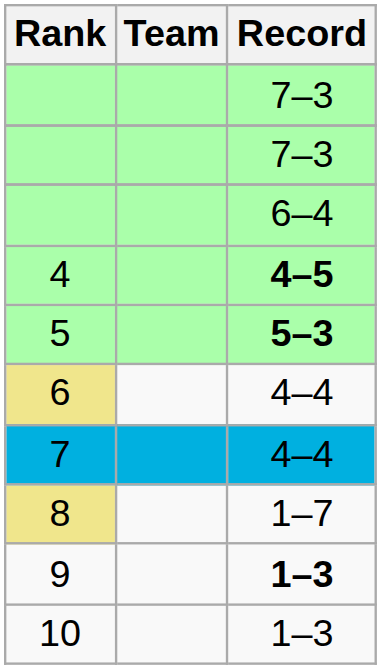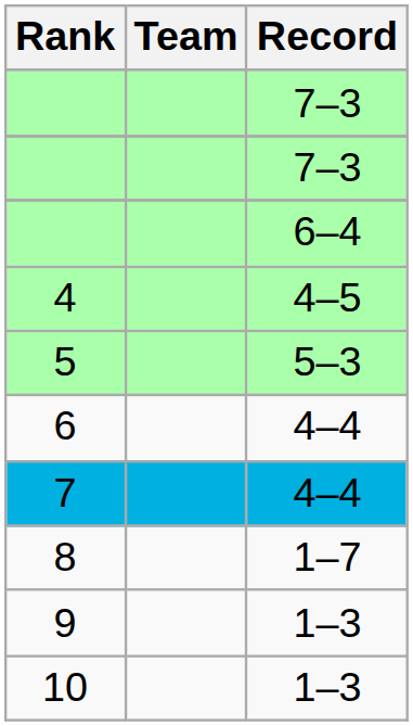4 | Record: bold -> normal
5 | Record: bold -> normal
6 | Rank: khaki background -> no background
8 | Rank: khaki background -> no background
9 | Record: bold -> normal
